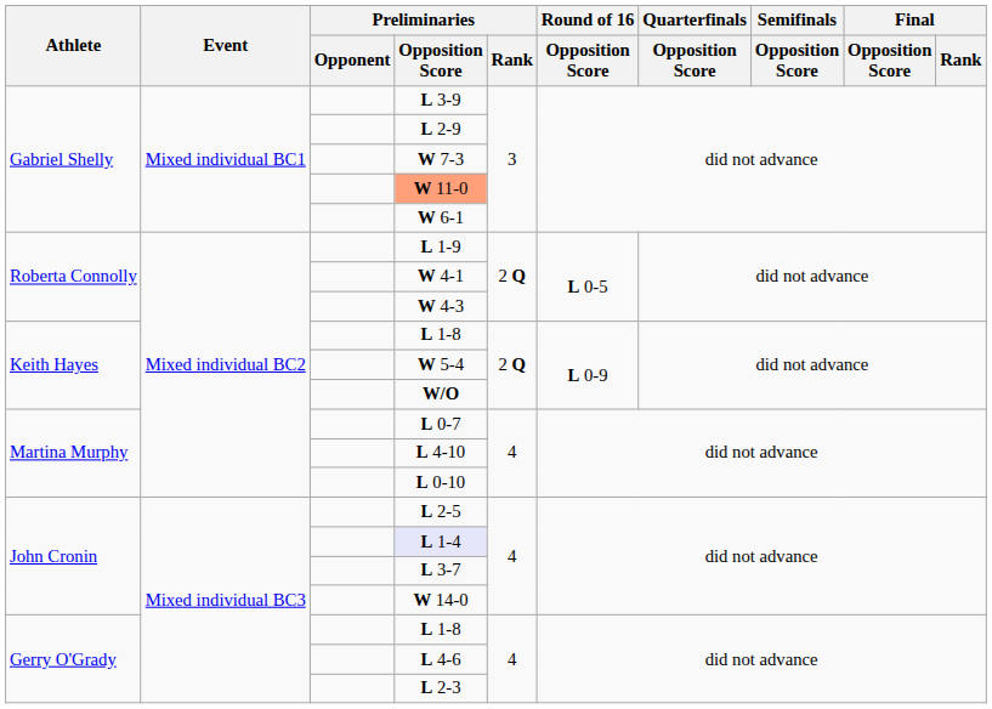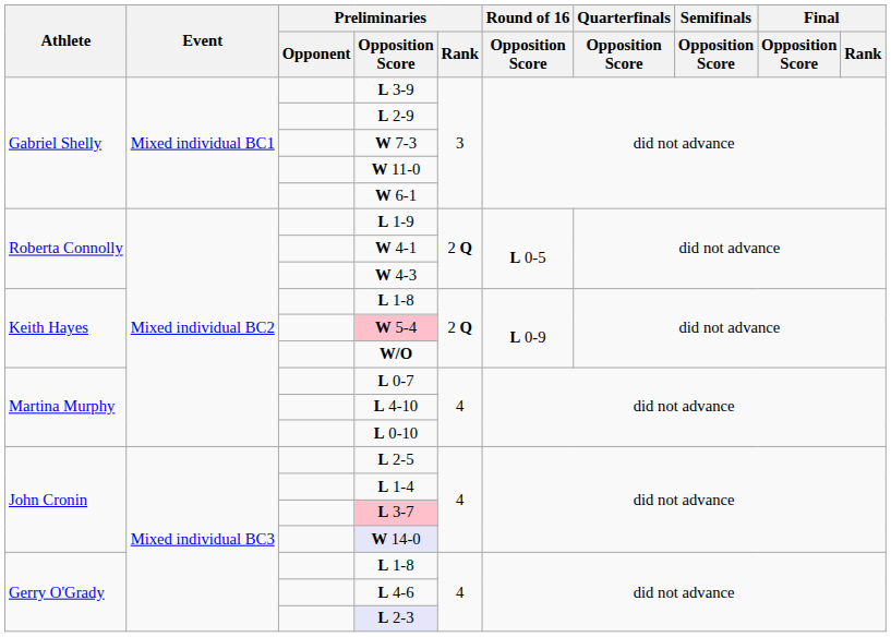W 11-0 | Preliminaries / Opposition Score: lightsalmon background -> no background
W 5-4 | Preliminaries / Opposition Score: no background -> pink background
L 1-4 | Preliminaries / Opposition Score: lavender background -> no background
L 3-7 | Preliminaries / Opposition Score: no background -> pink background
W 14-0 | Preliminaries / Opposition Score: no background -> lavender background
L 2-3 | Preliminaries / Opposition Score: no background -> lavender background
